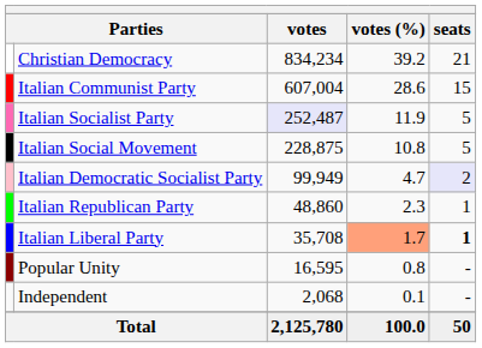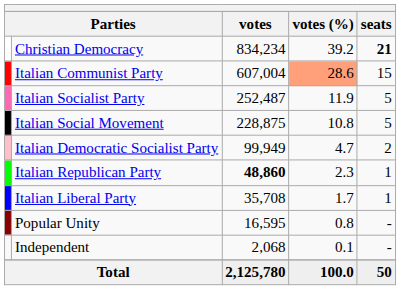Christian Democracy | seats: normal -> bold
Italian Communist Party | votes (%): no background -> lightsalmon background
Italian Socialist Party | votes: lavender background -> no background
Italian Democratic Socialist Party | seats: lavender background -> no background
Italian Republican Party | votes: normal -> bold
Italian Liberal Party | votes (%): lightsalmon background -> no background
Italian Liberal Party | seats: bold -> normal
